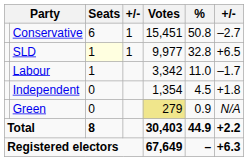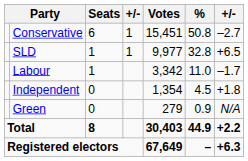SLD | Seats: lightyellow background -> no background
Green | Votes: khaki background -> no background
